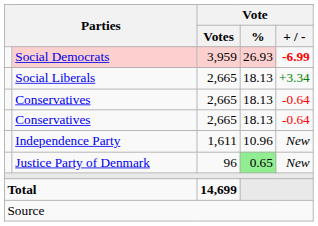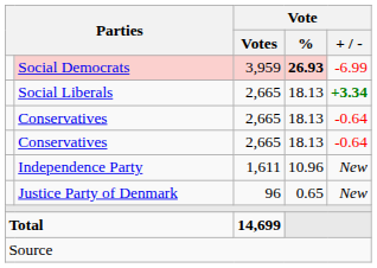Social Democrats | Vote / %: normal -> bold
Social Democrats | Vote / + / -: bold -> normal
Social Liberals | Vote / + / -: normal -> bold
Justice Party of Denmark | Vote / %: lightgreen background -> no background
